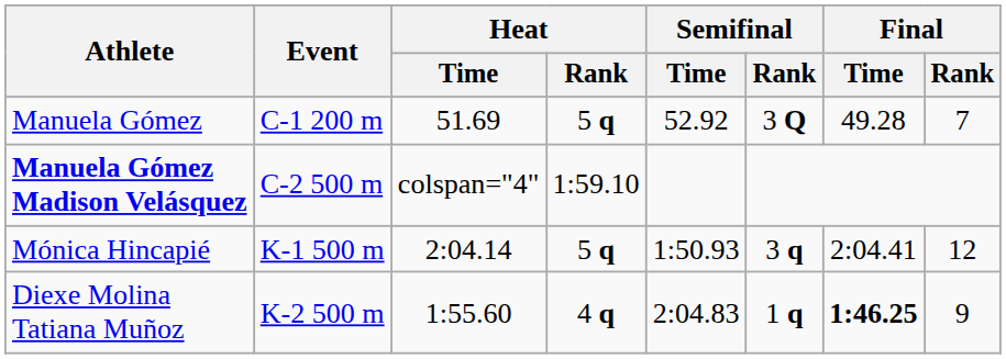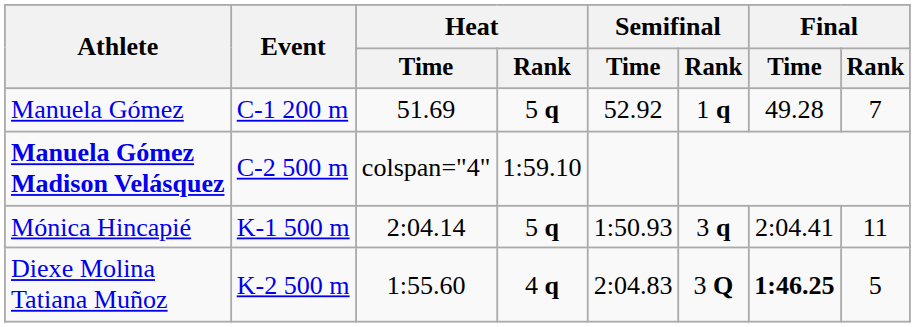Manuela Gómez | Semifinal / Rank: 3 Q -> 1 q
Mónica Hincapié | Final / Rank: 12 -> 11
Diexe Molina Tatiana Muñoz | Semifinal / Rank: 1 q -> 3 Q
Diexe Molina Tatiana Muñoz | Final / Rank: 9 -> 5
